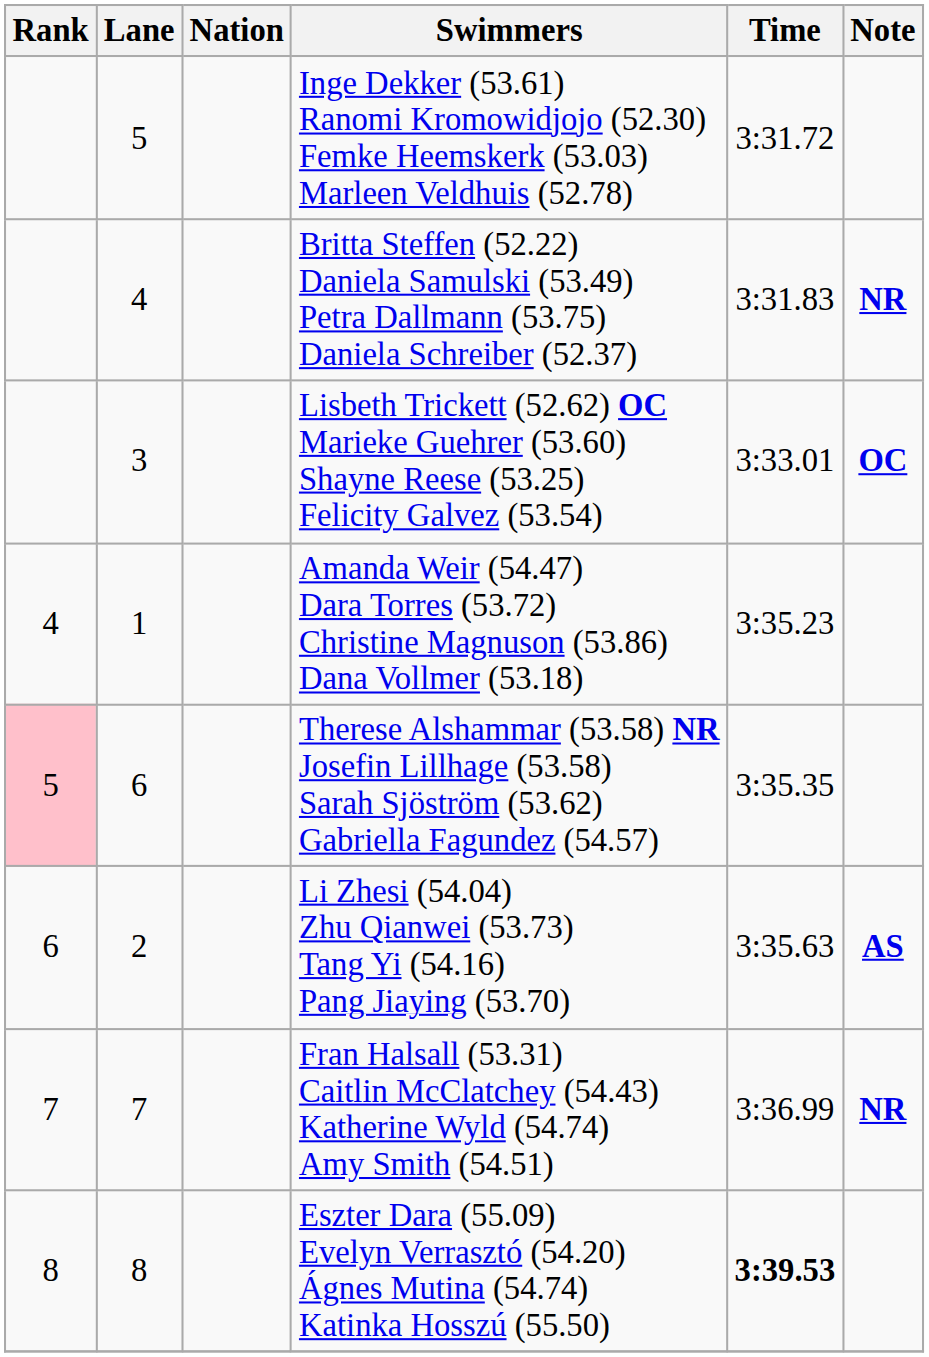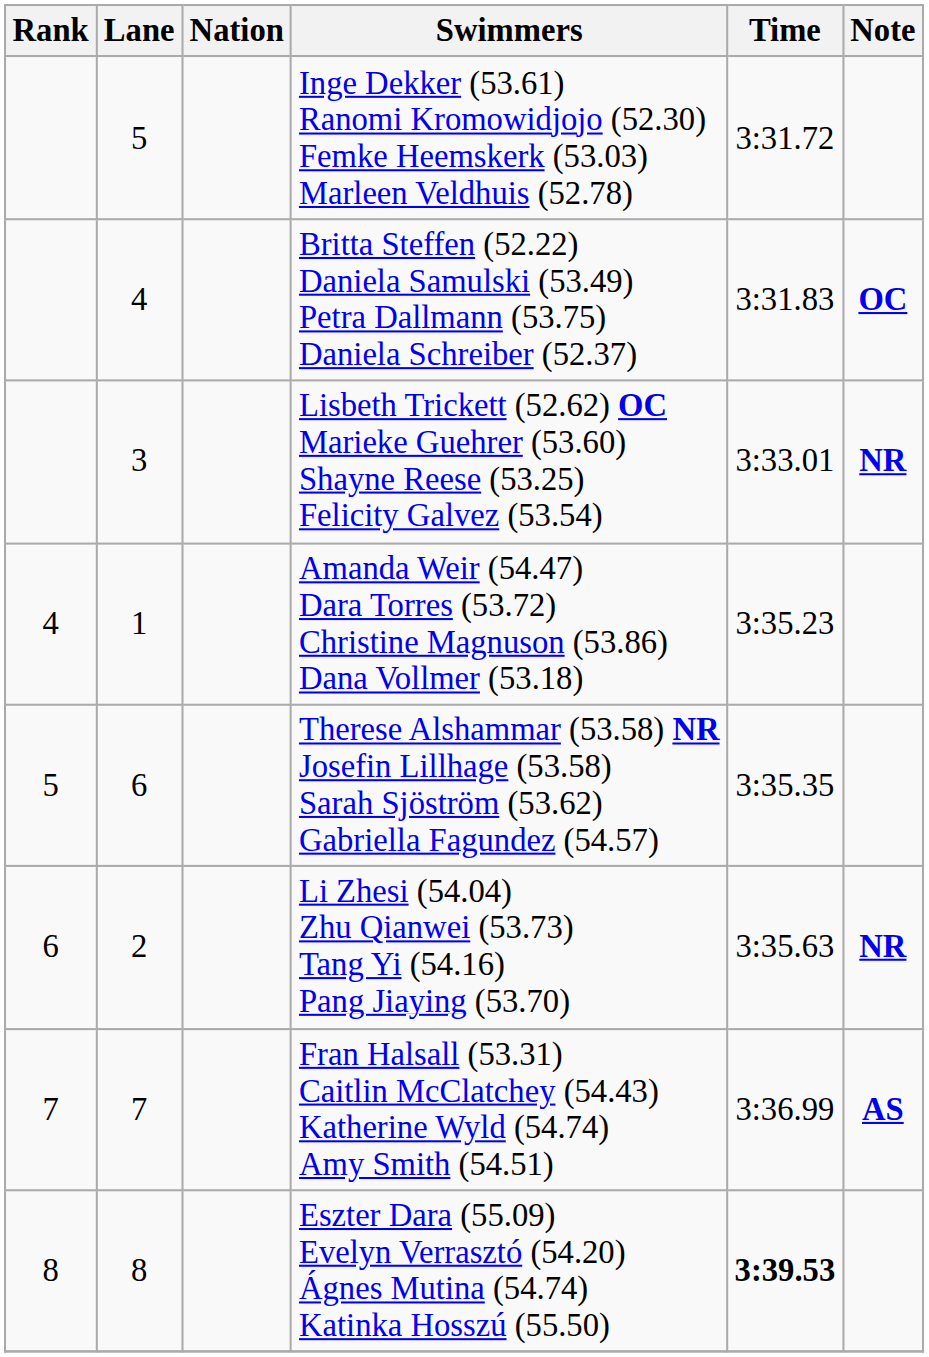row 3 | Note: NR -> OC
row 4 | Note: OC -> NR
row 6 | Rank: pink background -> no background
row 7 | Note: AS -> NR
row 8 | Note: NR -> AS
